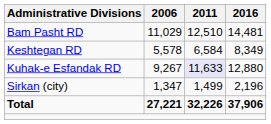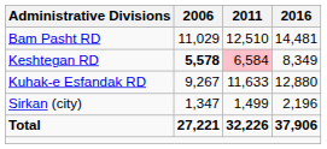Keshtegan RD | 2006: normal -> bold
Keshtegan RD | 2011: no background -> pink background
Kuhak-e Esfandak RD | 2011: lavender background -> no background
